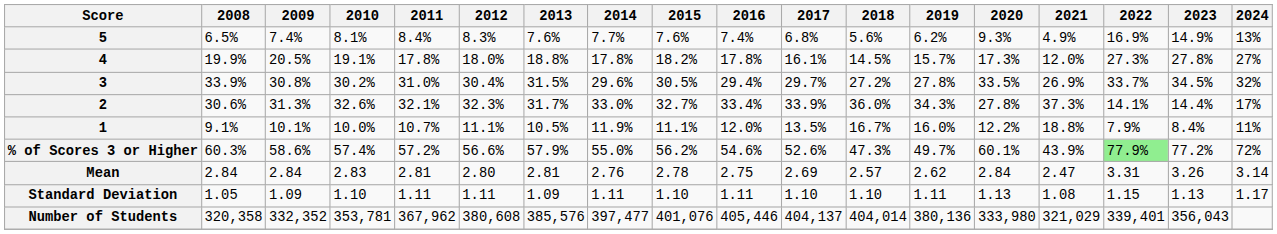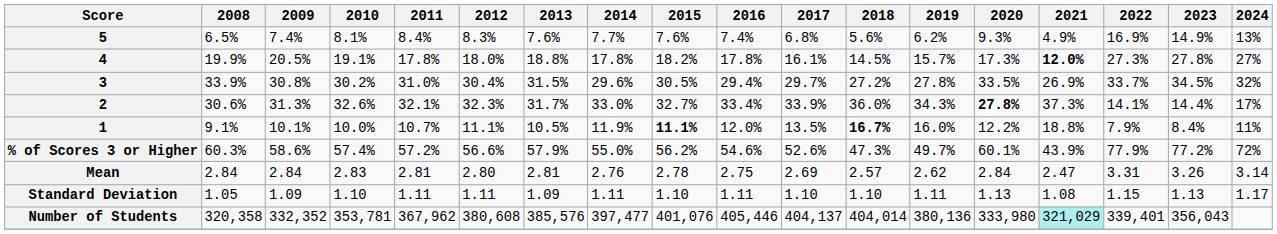4 | 2021: normal -> bold
2 | 2020: normal -> bold
1 | 2015: normal -> bold
1 | 2018: normal -> bold
% of Scores 3 or Higher | 2022: lightgreen background -> no background
Number of Students | 2021: no background -> paleturquoise background
